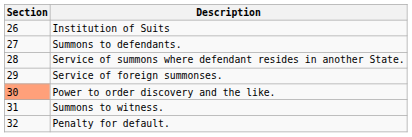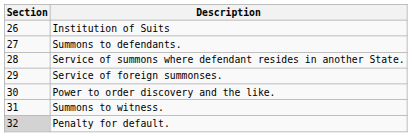Power to order discovery and the like. | Section: lightsalmon background -> no background
Penalty for default. | Section: no background -> lightgrey background
